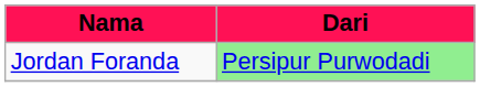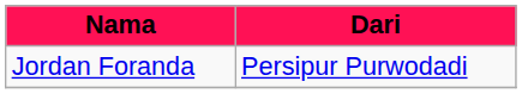Jordan Foranda | Dari: lightgreen background -> no background
